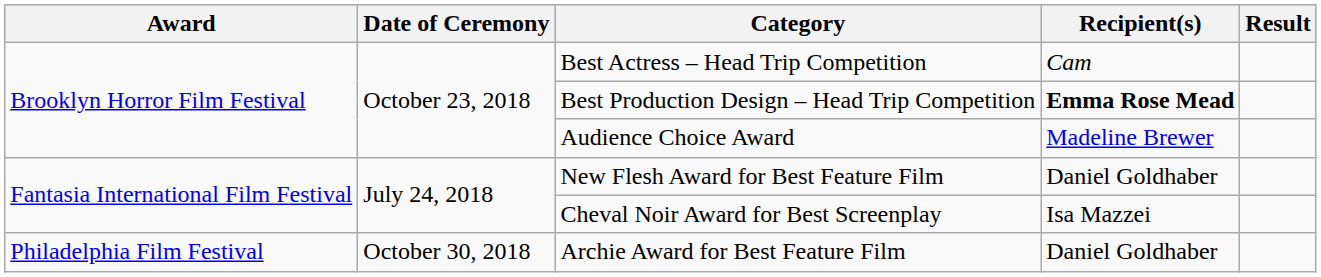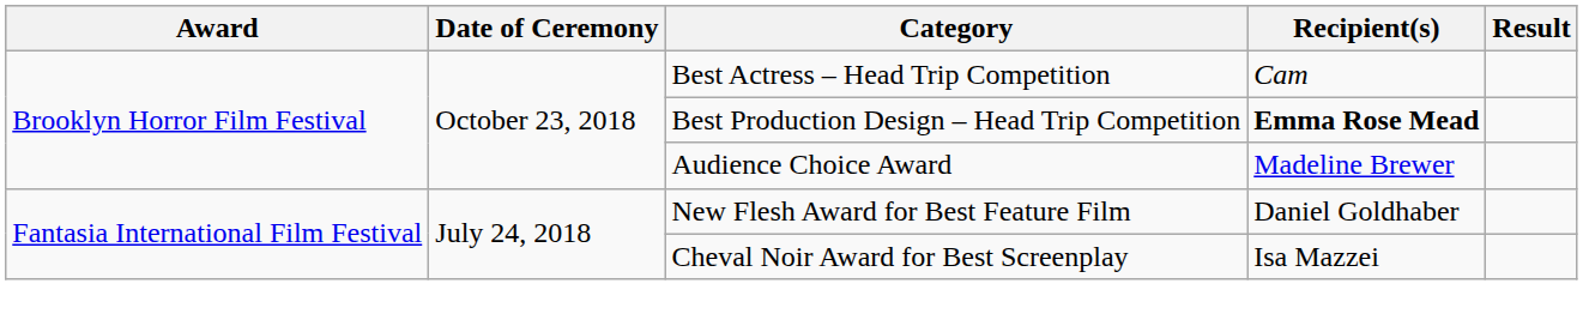- row: Philadelphia Film Festival | October 30, 2018 | Archie Award for Best Feature Film | Daniel Goldhaber
